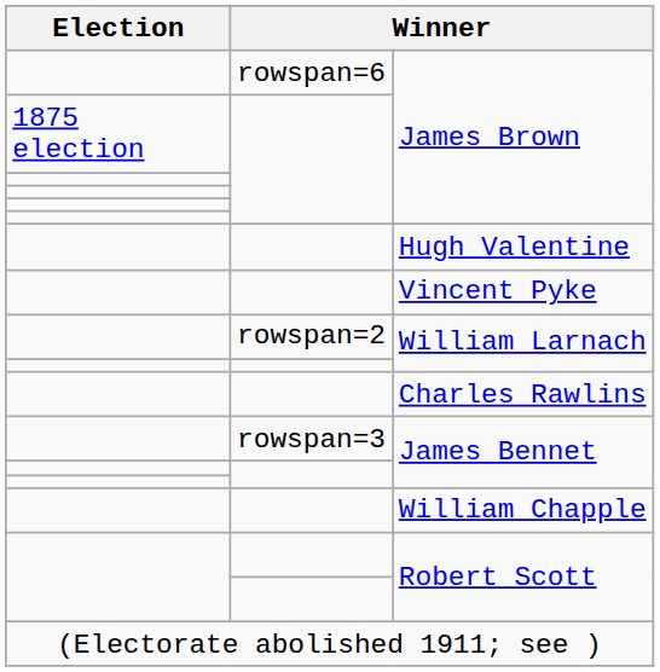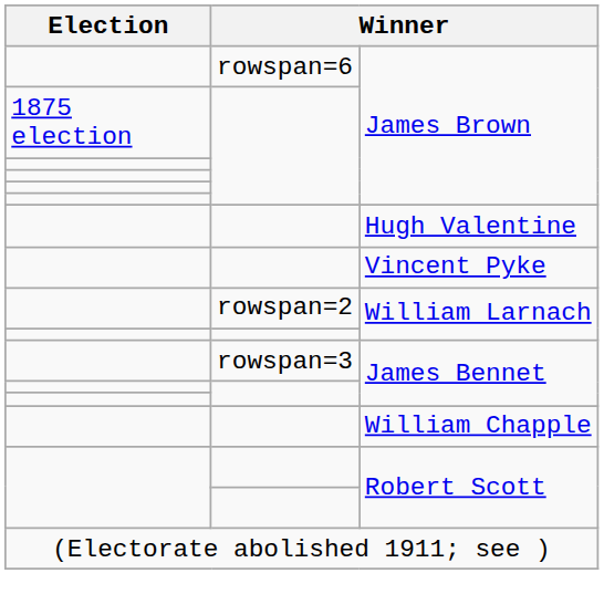- row: Charles Rawlins
